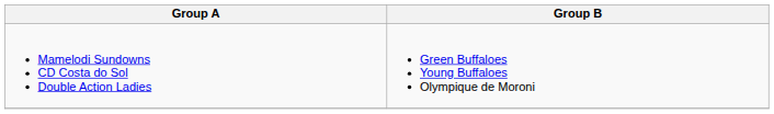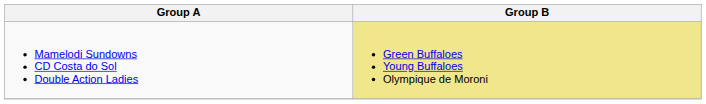Mamelodi Sundowns CD Costa do Sol Double Action Ladies | Group B: no background -> khaki background
